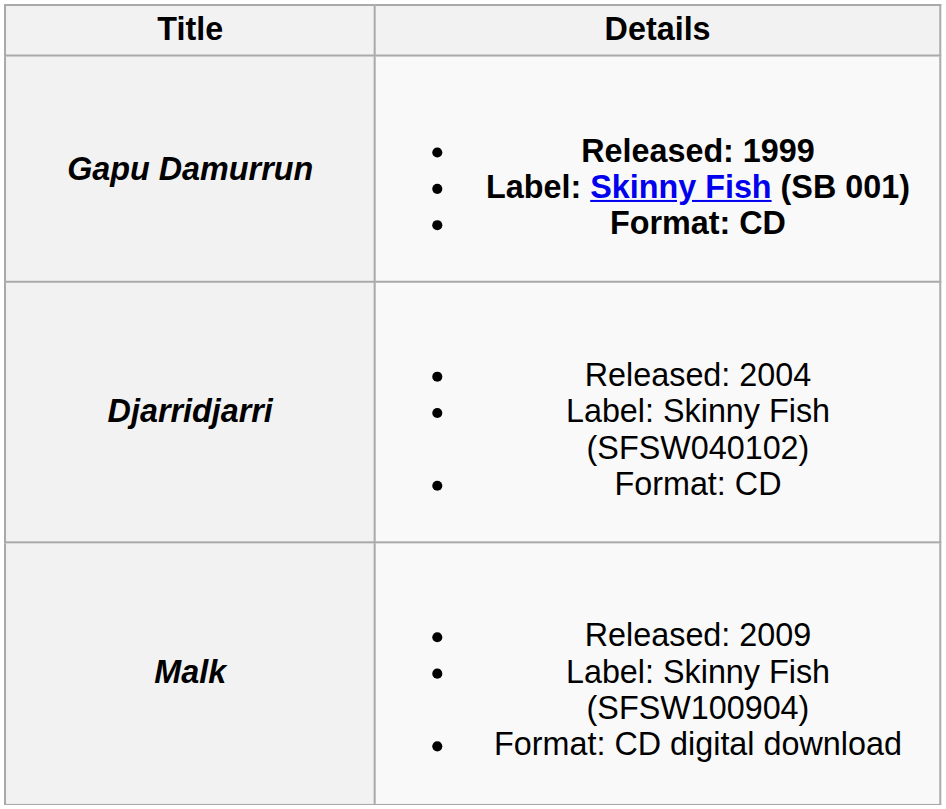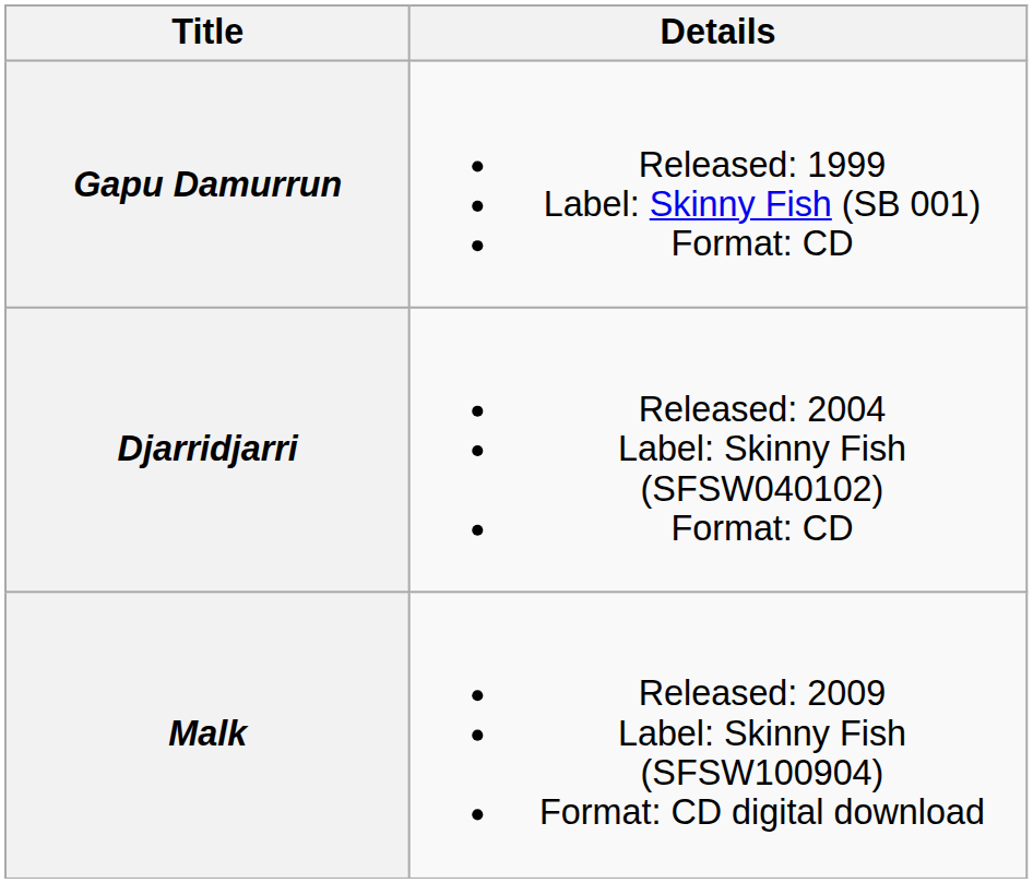Gapu Damurrun | Details: bold -> normal
